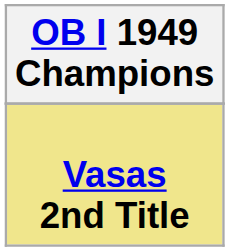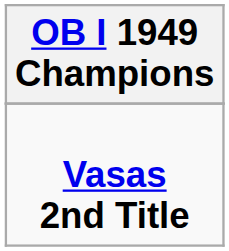row 2 | column 1: khaki background -> no background
